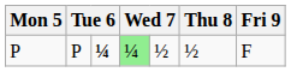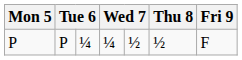row 2 | column 3: bold -> normal
row 2 | column 4: lightgreen background -> no background
